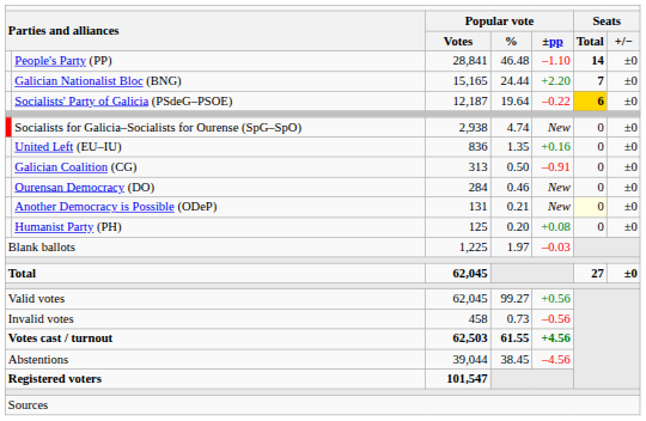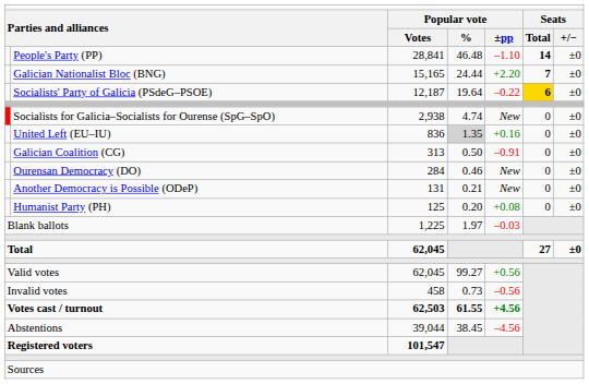United Left (EU–IU) | column 4: no background -> lightgrey background
Another Democracy is Possible (ODeP) | column 6: lightyellow background -> no background
